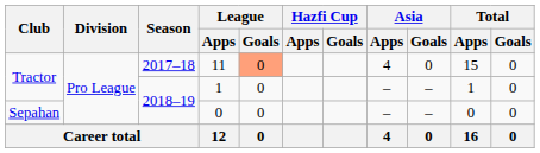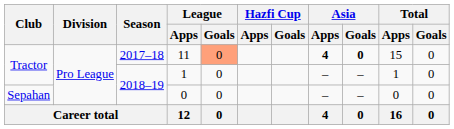11 | Asia / Apps: normal -> bold
11 | Asia / Goals: normal -> bold
